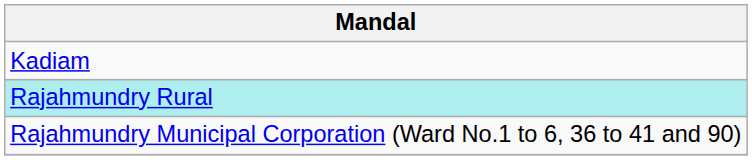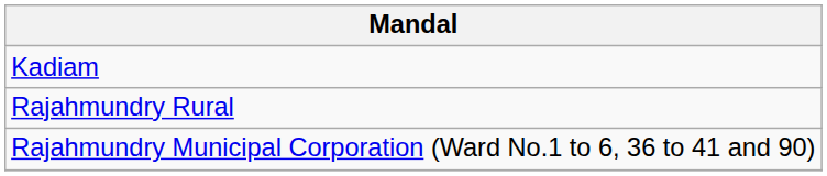row 3 | column 1: paleturquoise background -> no background
